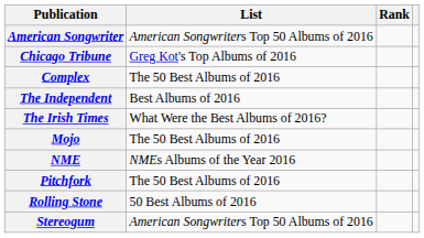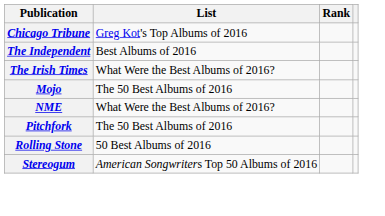- row: American Songwriter | American Songwriters Top 50 Albums of 2016
- row: Complex | The 50 Best Albums of 2016
NME | List: NMEs Albums of the Year 2016 -> What Were the Best Albums of 2016?
